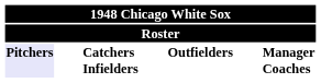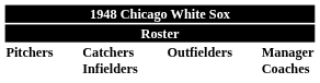Pitchers | column 1: lavender background -> no background
